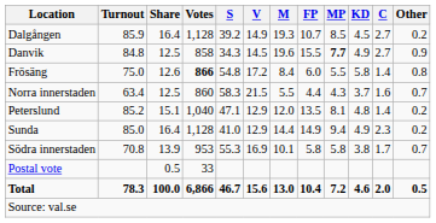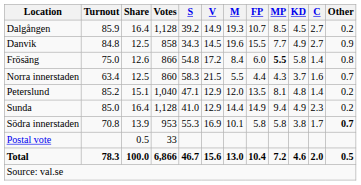Danvik | MP: bold -> normal
Frösäng | Votes: bold -> normal
Frösäng | MP: normal -> bold
Södra innerstaden | Other: normal -> bold
